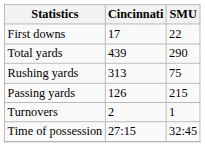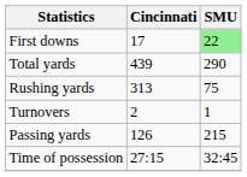First downs | SMU: no background -> lightgreen background
rows swapped: Passing yards <-> Turnovers
